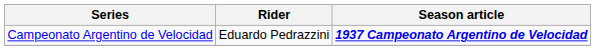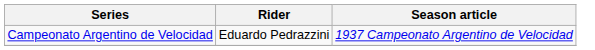Campeonato Argentino de Velocidad | Season article: bold -> normal
